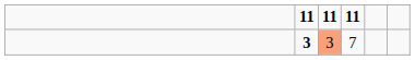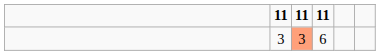row 2 | column 2: bold -> normal
row 2 | column 4: 7 -> 6
